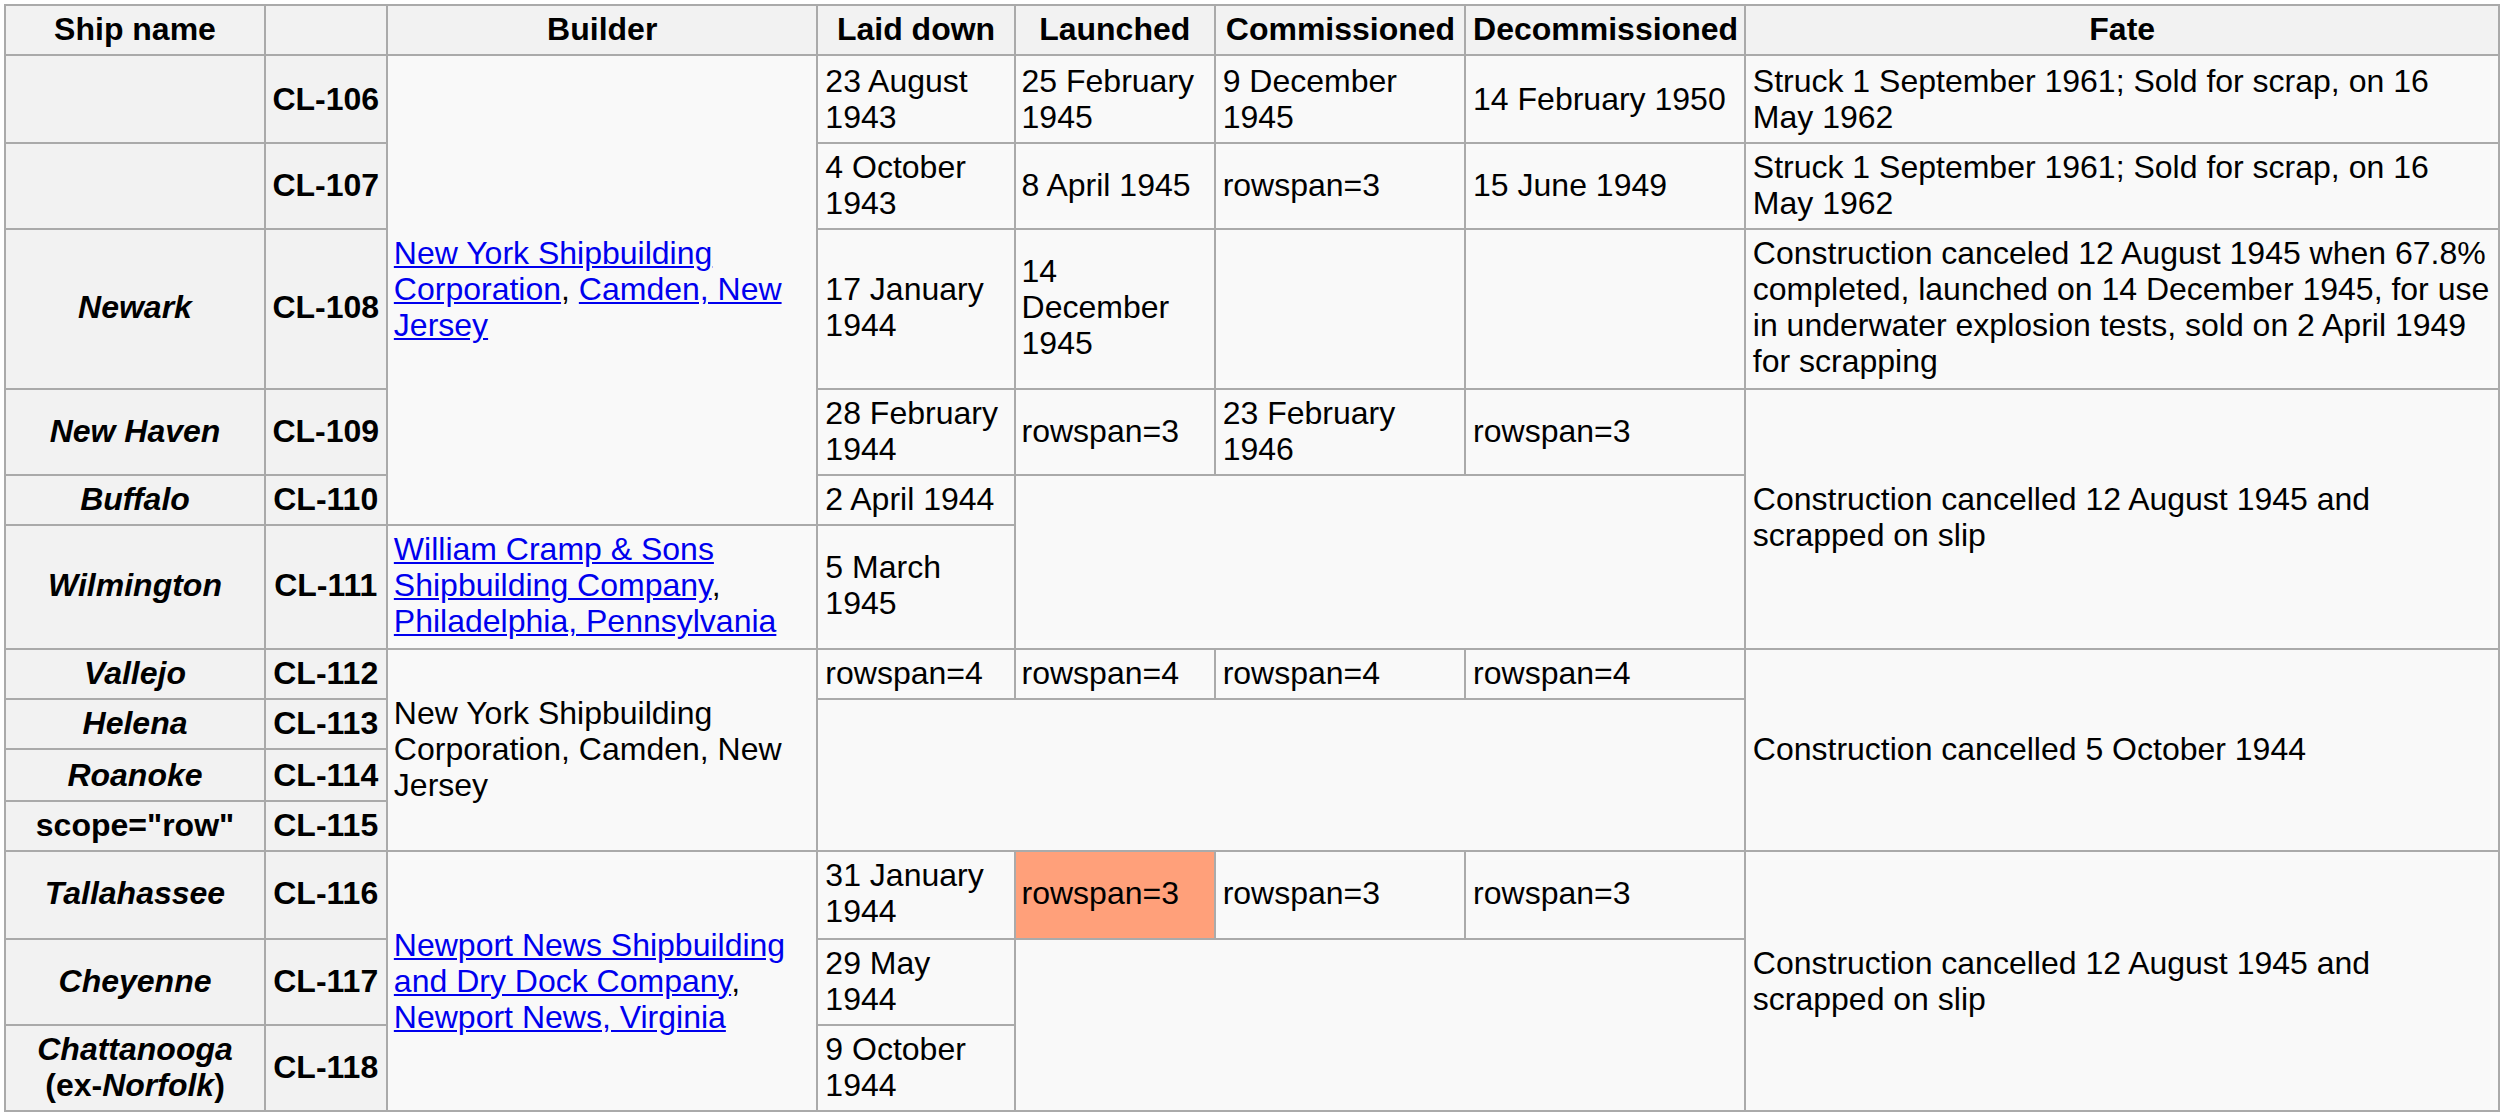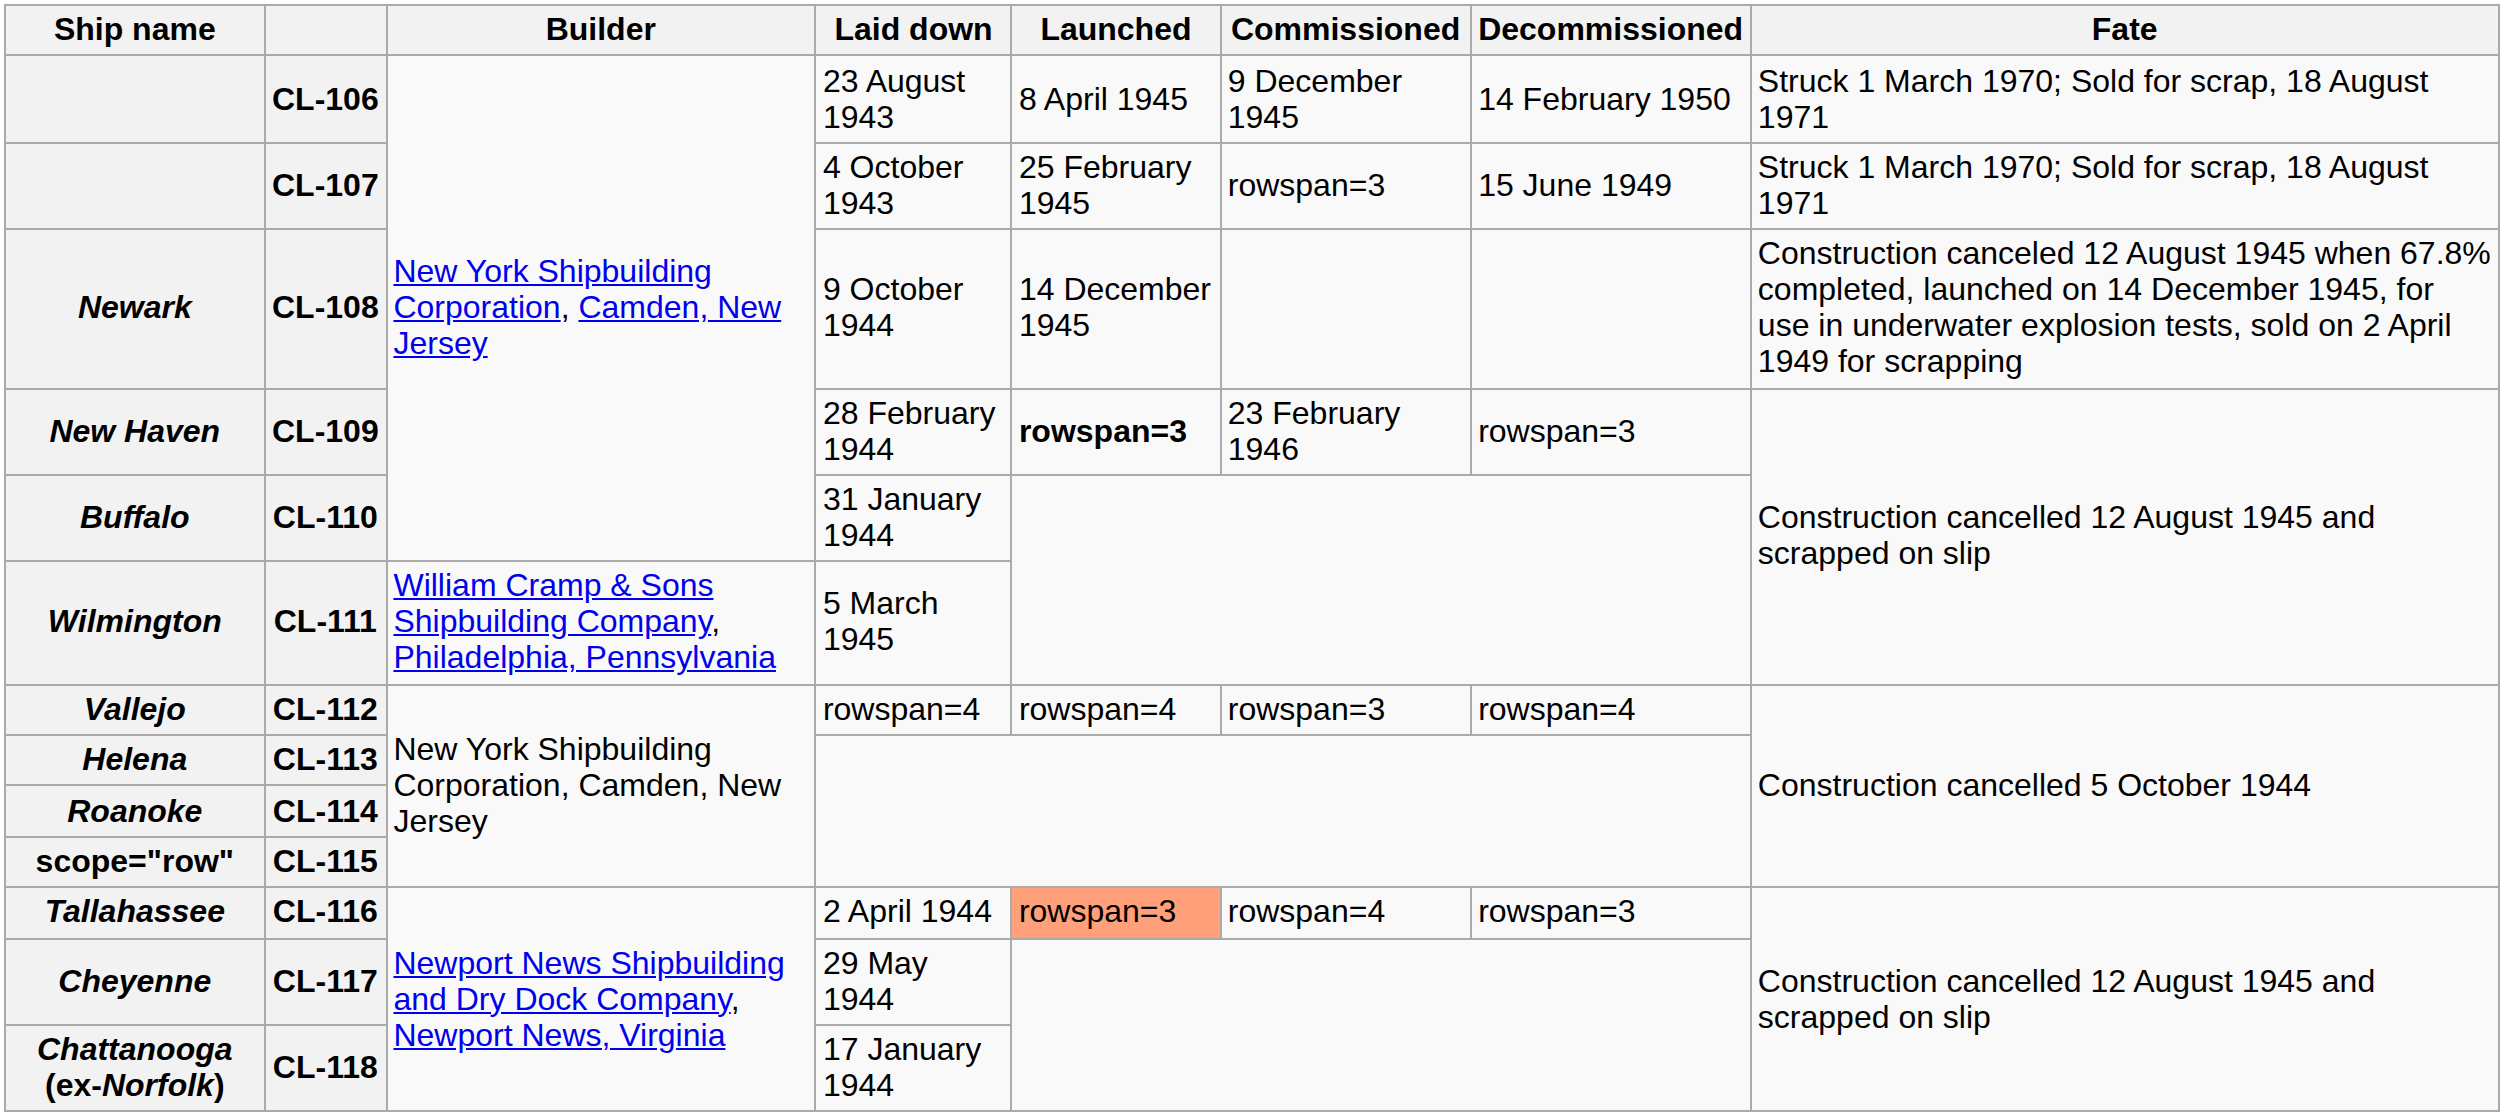CL-106 | Launched: 25 February 1945 -> 8 April 1945
CL-106 | Fate: Struck 1 September 1961; Sold for scrap, on 16 May 1962 -> Struck 1 March 1970; Sold for scrap, 18 August 1971
CL-107 | Launched: 8 April 1945 -> 25 February 1945
CL-107 | Fate: Struck 1 September 1961; Sold for scrap, on 16 May 1962 -> Struck 1 March 1970; Sold for scrap, 18 August 1971
CL-108 | Laid down: 17 January 1944 -> 9 October 1944
CL-109 | Launched: normal -> bold
CL-110 | Laid down: 2 April 1944 -> 31 January 1944
CL-112 | Commissioned: rowspan=4 -> rowspan=3
CL-116 | Laid down: 31 January 1944 -> 2 April 1944
CL-116 | Commissioned: rowspan=3 -> rowspan=4
CL-118 | Laid down: 9 October 1944 -> 17 January 1944
